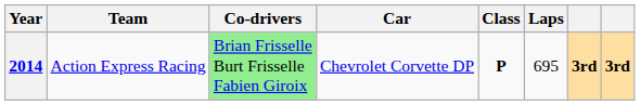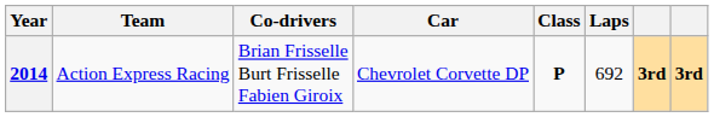2014 | Co-drivers: lightgreen background -> no background
2014 | Laps: 695 -> 692
